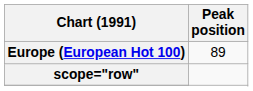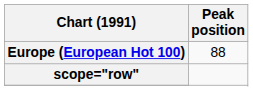Europe (European Hot 100) | Peak position: 89 -> 88
